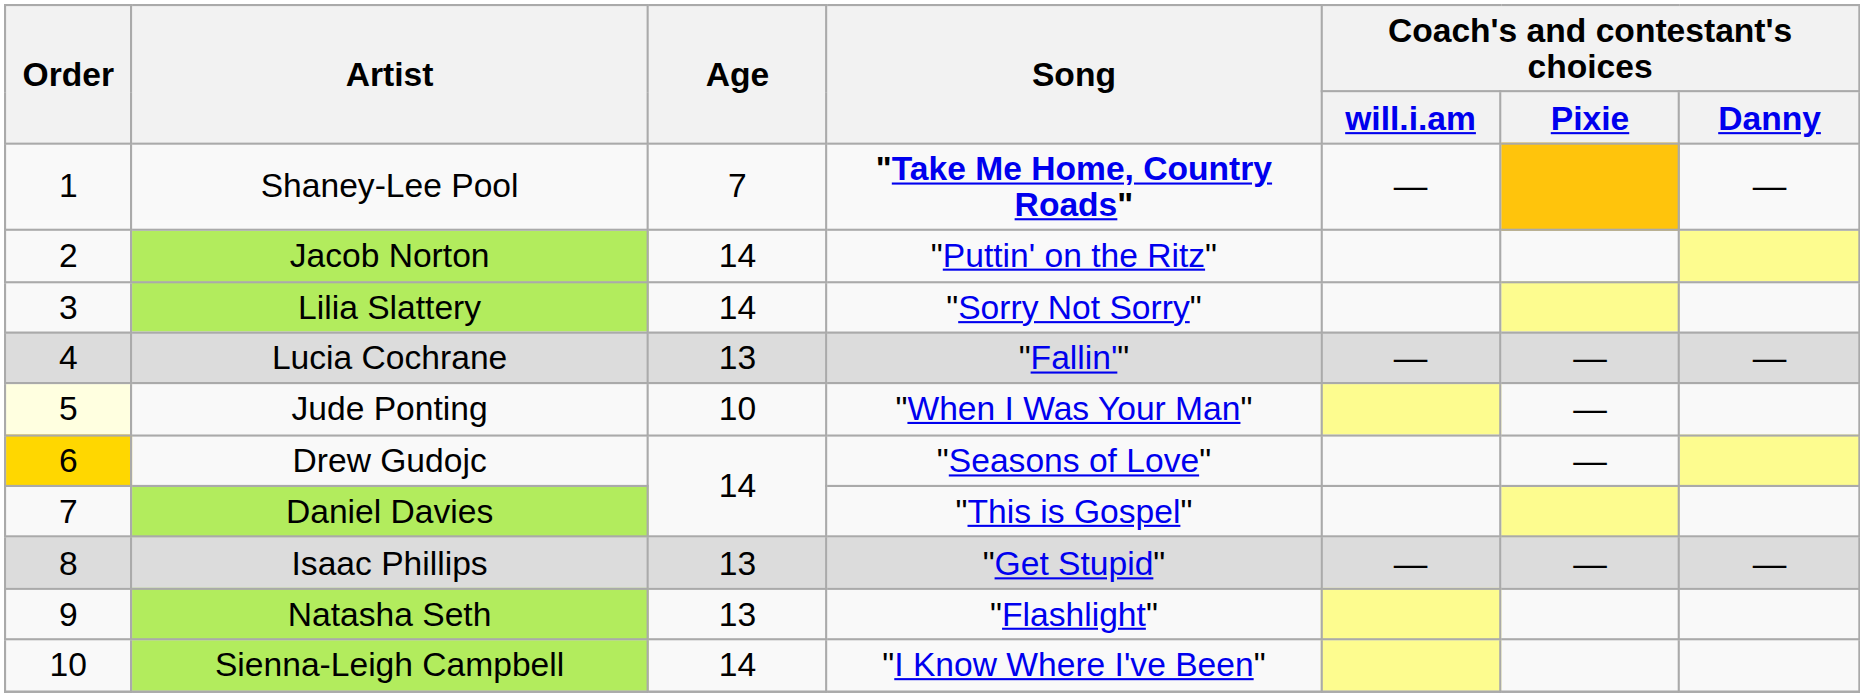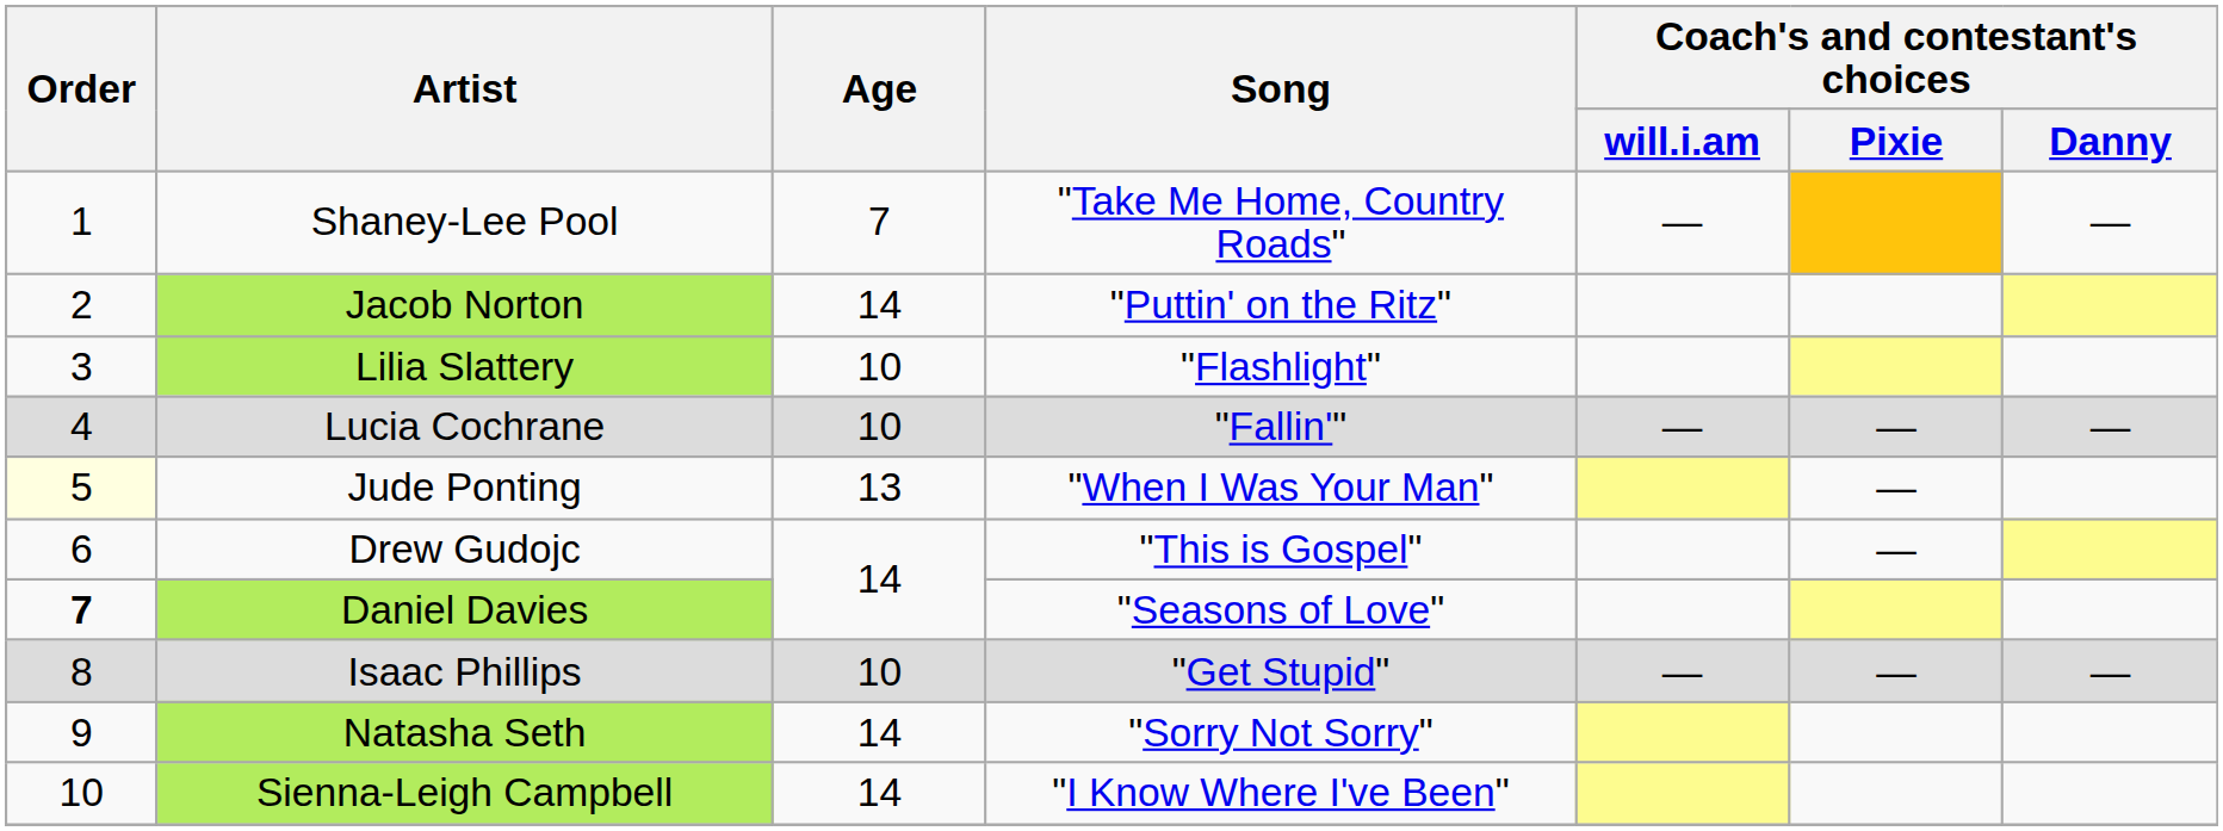Shaney-Lee Pool | Song: bold -> normal
Lilia Slattery | Age: 14 -> 10
Lilia Slattery | Song: "Sorry Not Sorry" -> "Flashlight"
Lucia Cochrane | Age: 13 -> 10
Jude Ponting | Age: 10 -> 13
Drew Gudojc | Order: gold background -> no background
Drew Gudojc | Song: "Seasons of Love" -> "This is Gospel"
Daniel Davies | Order: normal -> bold
Daniel Davies | Song: "This is Gospel" -> "Seasons of Love"
Isaac Phillips | Age: 13 -> 10
Natasha Seth | Age: 13 -> 14
Natasha Seth | Song: "Flashlight" -> "Sorry Not Sorry"
